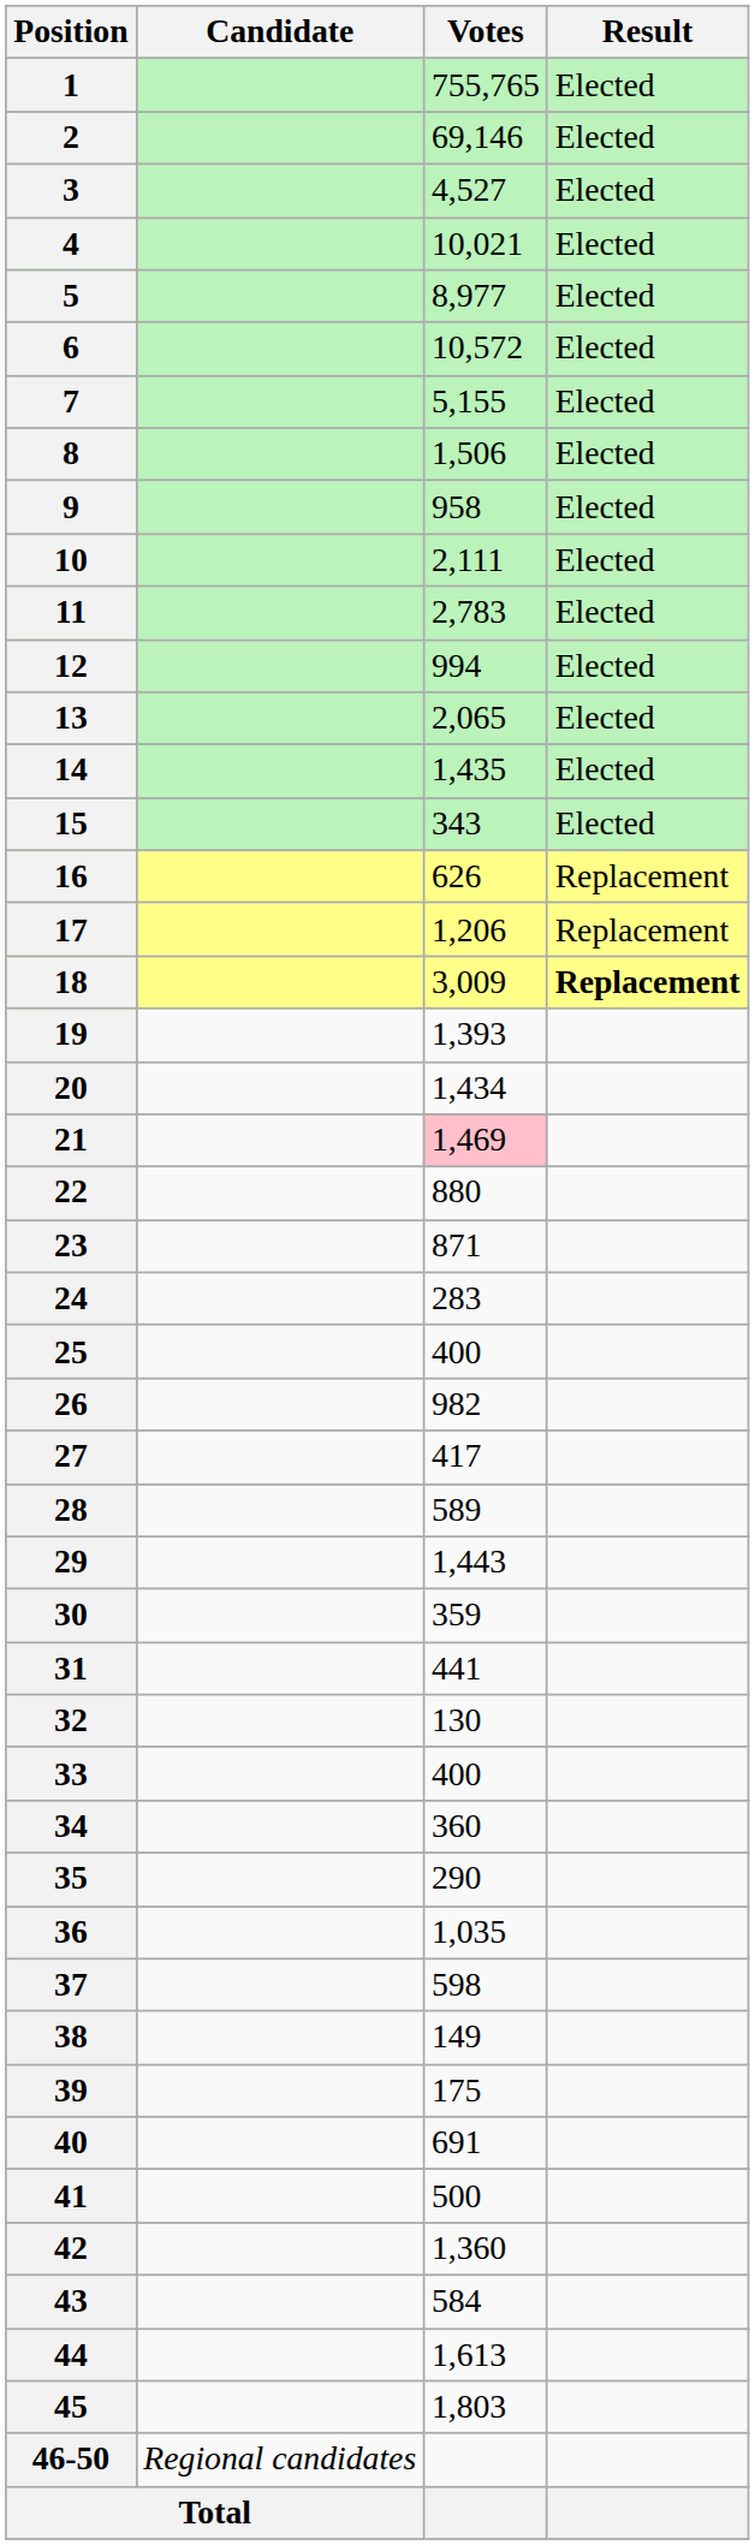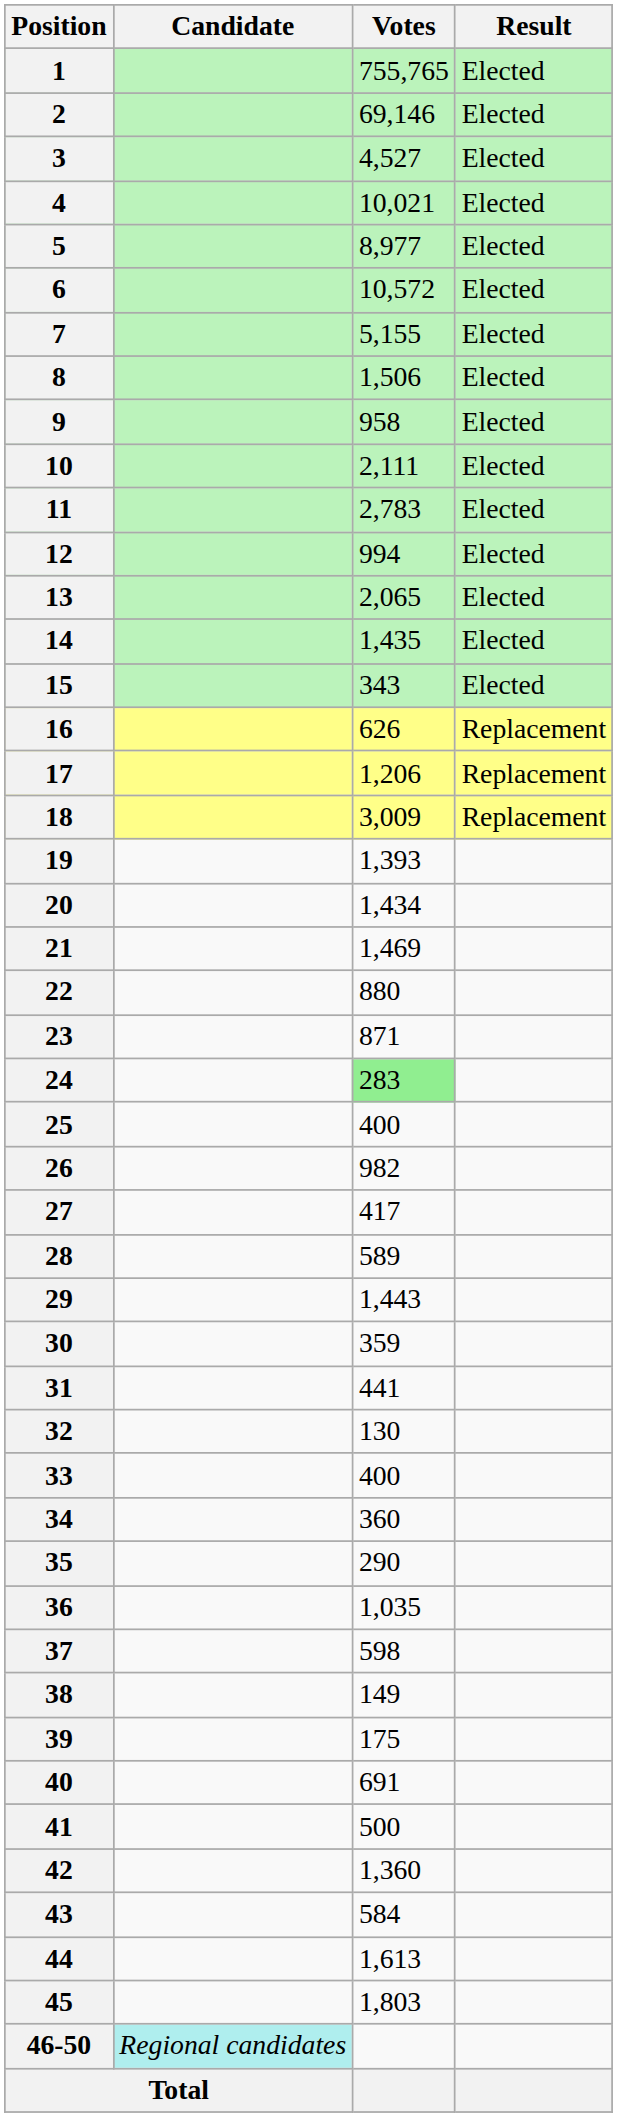18 | Result: bold -> normal
21 | Votes: pink background -> no background
24 | Votes: no background -> lightgreen background
46-50 | Candidate: no background -> paleturquoise background
